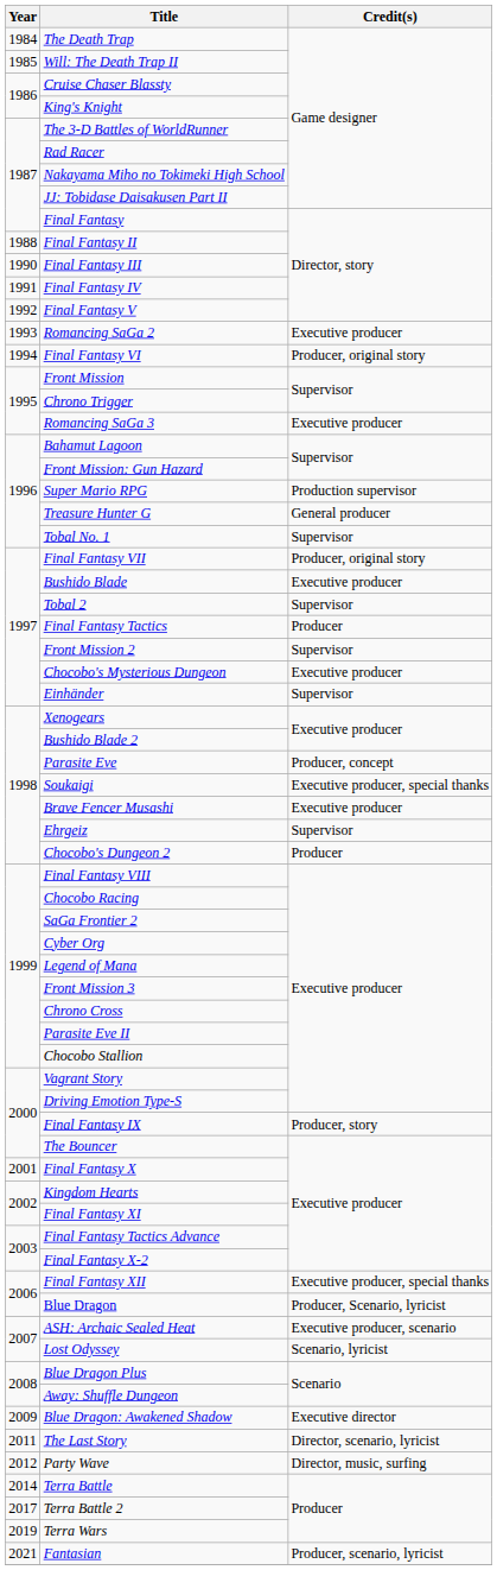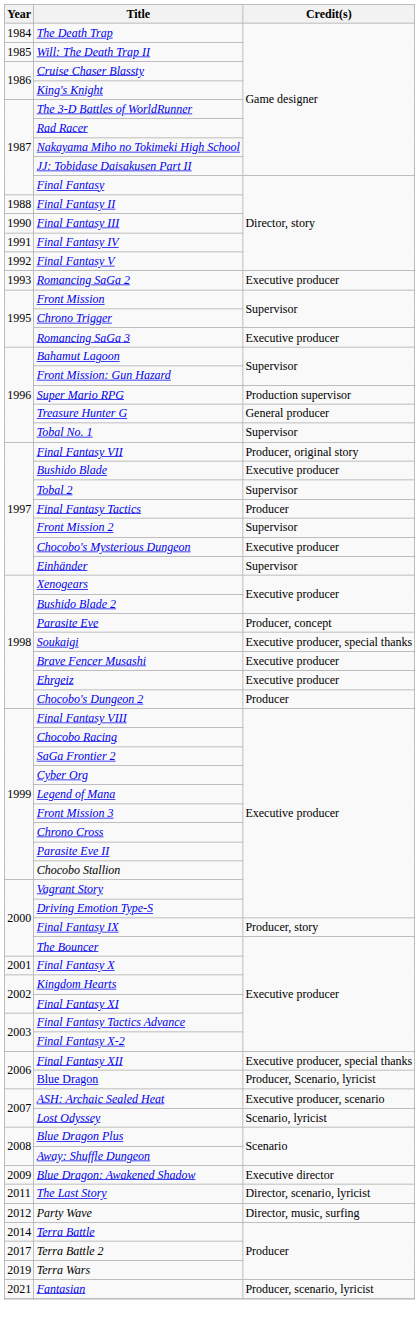- row: 1994 | Final Fantasy VI | Producer, original story
Ehrgeiz | Credit(s): Supervisor -> Executive producer
